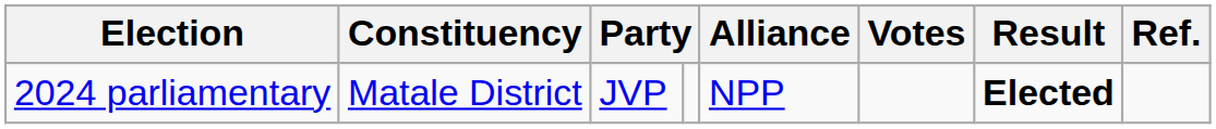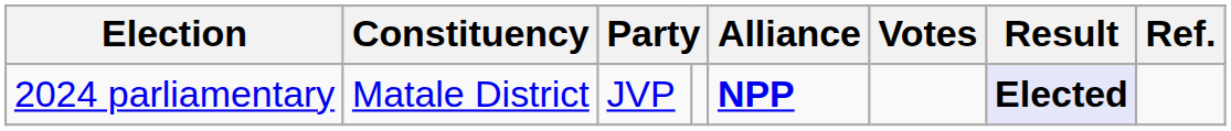2024 parliamentary | Alliance: normal -> bold
2024 parliamentary | Result: no background -> lavender background
